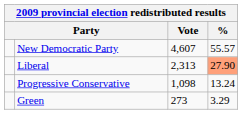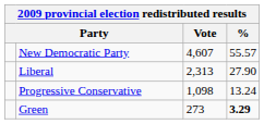Liberal | %: lightsalmon background -> no background
Green | %: normal -> bold
